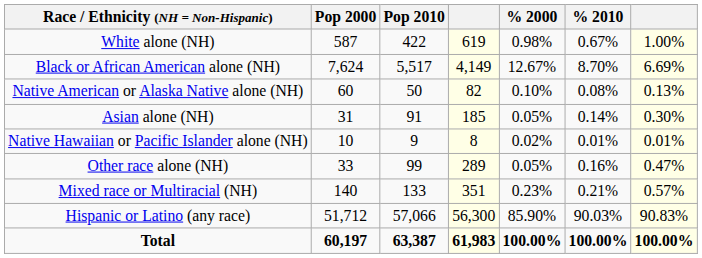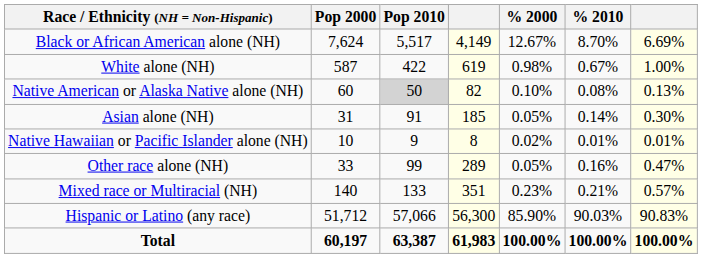rows swapped: White alone (NH) <-> Black or African American alone (NH)
Native American or Alaska Native alone (NH) | Pop 2010: no background -> lightgrey background
